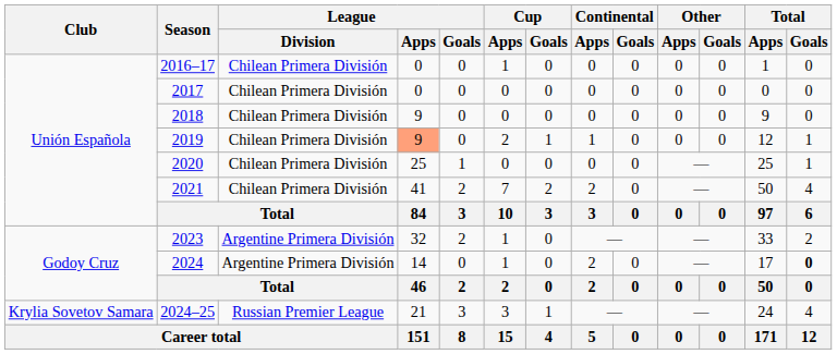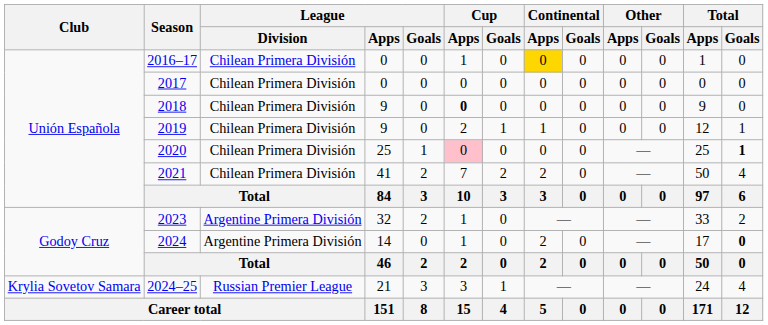2016–17 | Continental / Apps: no background -> gold background
2018 | Cup / Apps: normal -> bold
2019 | League / Apps: lightsalmon background -> no background
2020 | Cup / Apps: no background -> pink background
2020 | Total / Goals: normal -> bold
